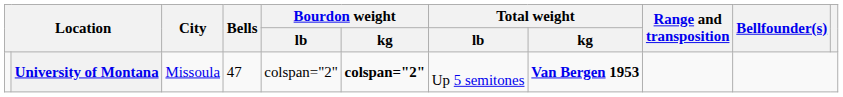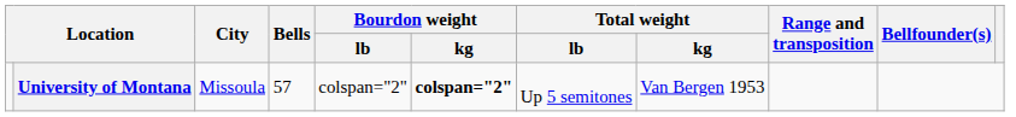University of Montana | Bells: 47 -> 57
University of Montana | Total weight / kg: bold -> normal
